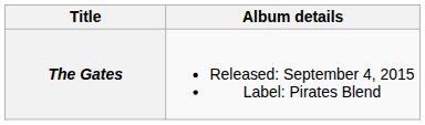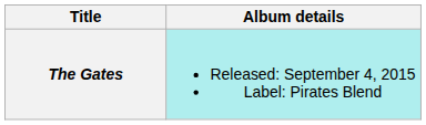The Gates | Album details: no background -> paleturquoise background
